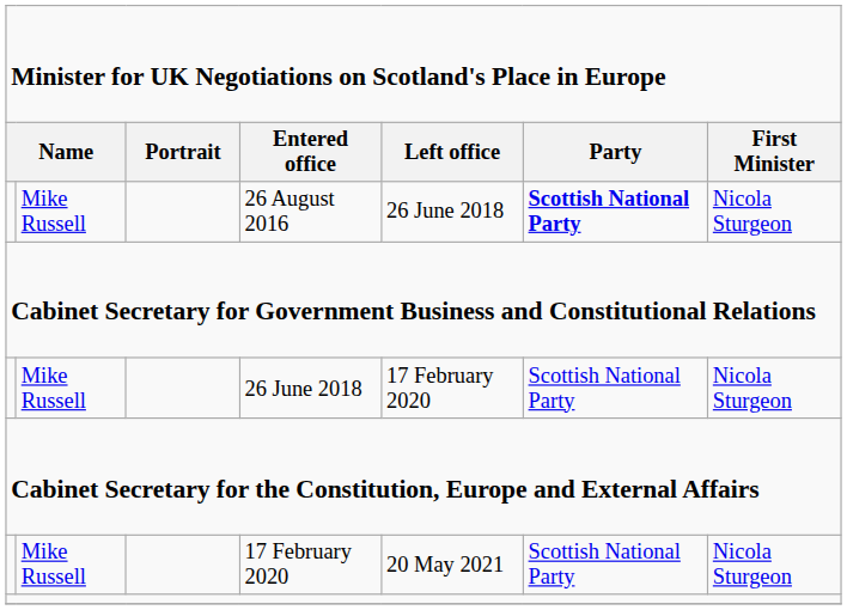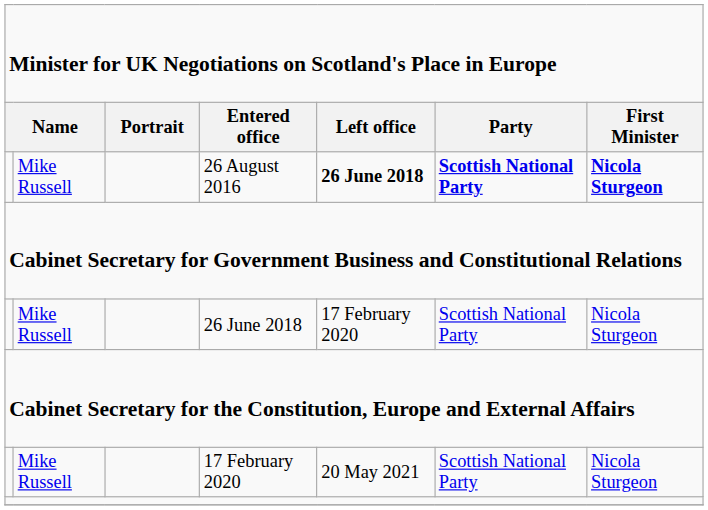26 August 2016 | column 5: normal -> bold
26 August 2016 | column 7: normal -> bold
